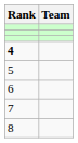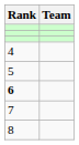row 5 | Rank: bold -> normal
row 7 | Rank: normal -> bold
